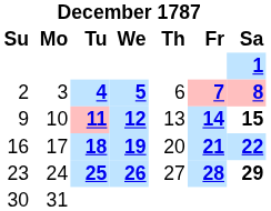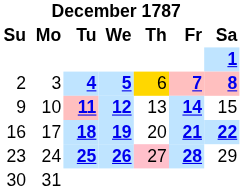2 | December 1787 / Th: no background -> gold background
9 | Sa: bold -> normal
23 | December 1787 / Th: no background -> pink background
23 | Sa: bold -> normal
